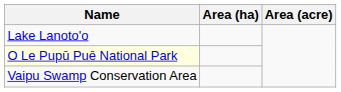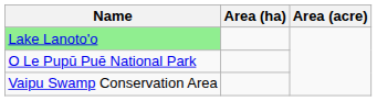Lake Lanoto'o | Name: no background -> lightgreen background
O Le Pupū Puē National Park | Name: lightyellow background -> no background
